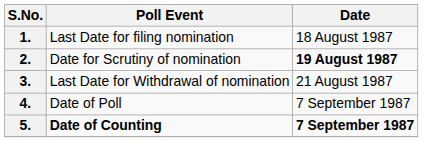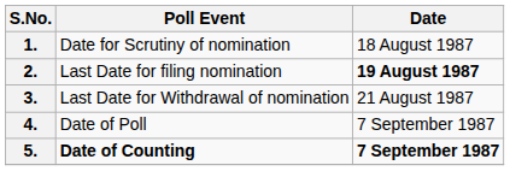1. | Poll Event: Last Date for filing nomination -> Date for Scrutiny of nomination
2. | Poll Event: Date for Scrutiny of nomination -> Last Date for filing nomination
